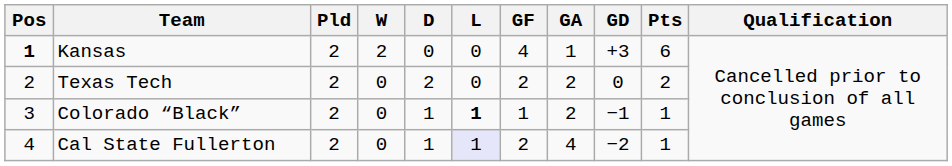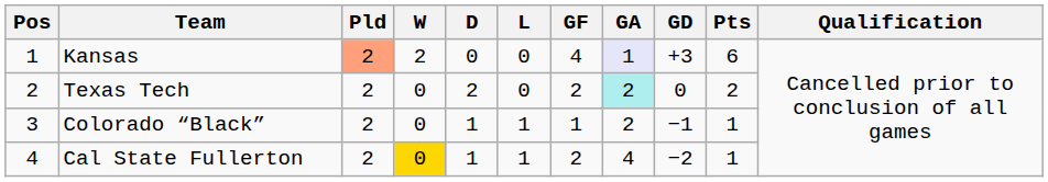Kansas | Pos: bold -> normal
Kansas | Pld: no background -> lightsalmon background
Kansas | GA: no background -> lavender background
Texas Tech | GA: no background -> paleturquoise background
Colorado “Black” | L: bold -> normal
Cal State Fullerton | W: no background -> gold background
Cal State Fullerton | L: lavender background -> no background
